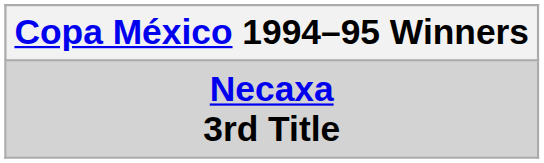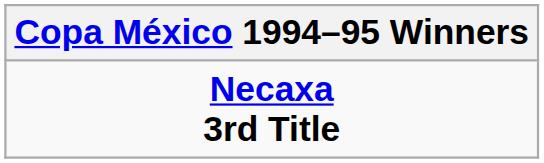row 2 | column 1: lightgrey background -> no background
